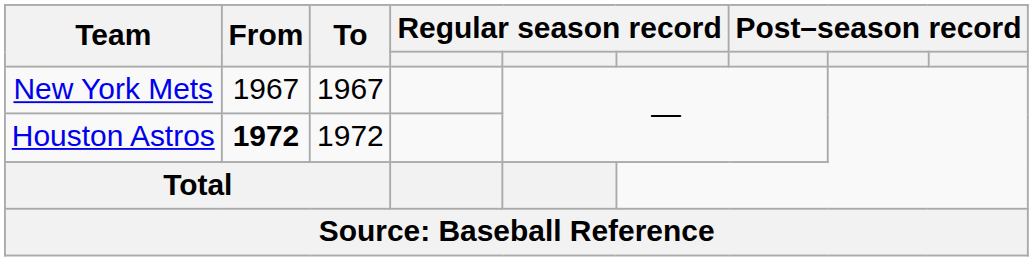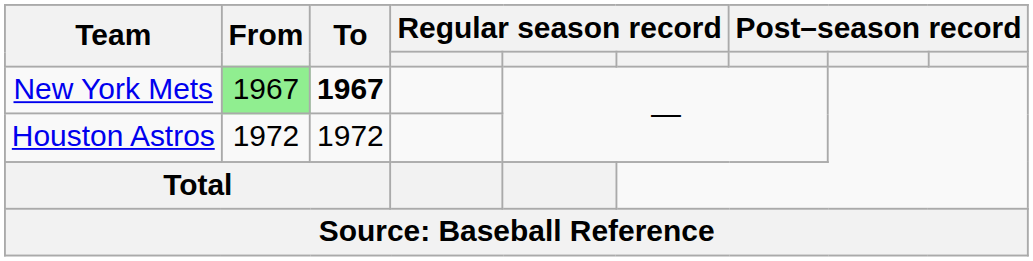New York Mets | From: no background -> lightgreen background
New York Mets | To: normal -> bold
Houston Astros | From: bold -> normal
